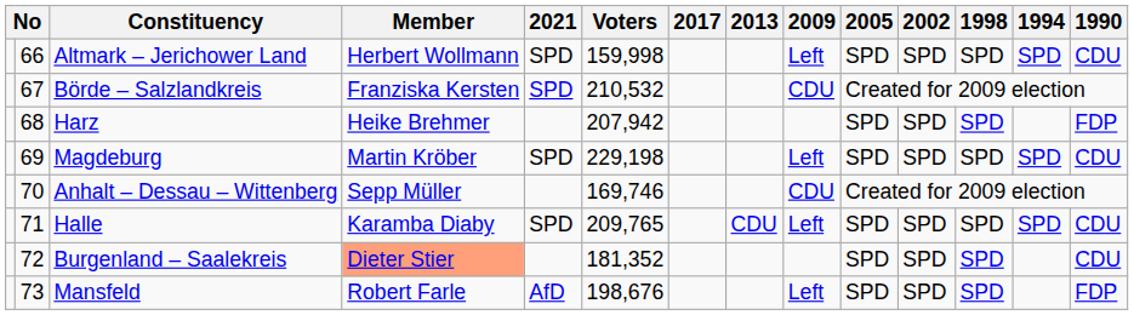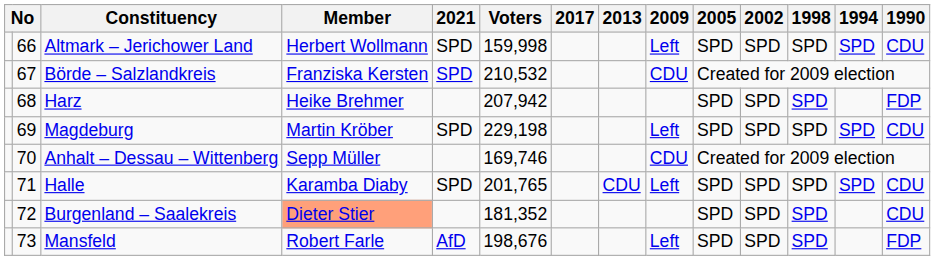Halle | Voters: 209,765 -> 201,765
